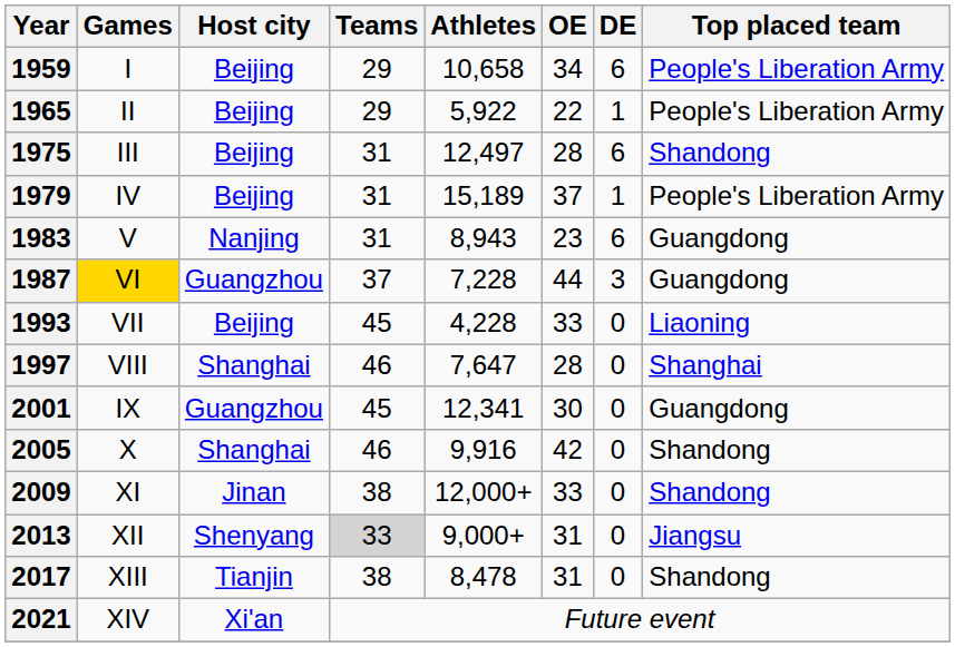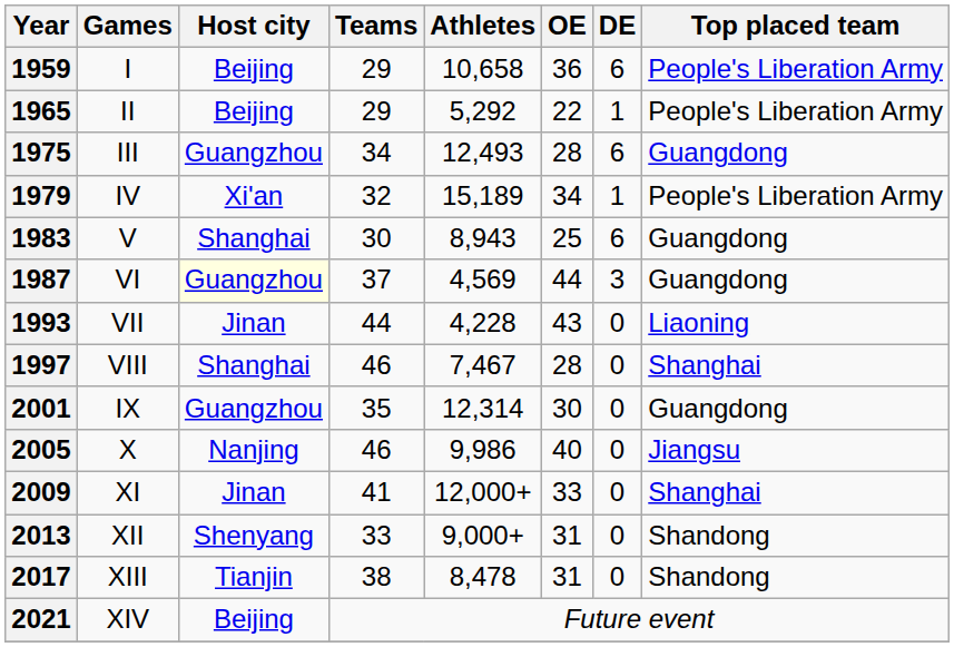1959 | OE: 34 -> 36
1965 | Athletes: 5,922 -> 5,292
1975 | Host city: Beijing -> Guangzhou
1975 | Teams: 31 -> 34
1975 | Athletes: 12,497 -> 12,493
1975 | Top placed team: Shandong -> Guangdong
1979 | Host city: Beijing -> Xi'an
1979 | Teams: 31 -> 32
1979 | OE: 37 -> 34
1983 | Host city: Nanjing -> Shanghai
1983 | Teams: 31 -> 30
1983 | OE: 23 -> 25
1987 | Games: gold background -> no background
1987 | Host city: no background -> lightyellow background
1987 | Athletes: 7,228 -> 4,569
1993 | Host city: Beijing -> Jinan
1993 | Teams: 45 -> 44
1993 | OE: 33 -> 43
1997 | Athletes: 7,647 -> 7,467
2001 | Teams: 45 -> 35
2001 | Athletes: 12,341 -> 12,314
2005 | Host city: Shanghai -> Nanjing
2005 | Athletes: 9,916 -> 9,986
2005 | OE: 42 -> 40
2005 | Top placed team: Shandong -> Jiangsu
2009 | Teams: 38 -> 41
2009 | Top placed team: Shandong -> Shanghai
2013 | Teams: lightgrey background -> no background
2013 | Top placed team: Jiangsu -> Shandong
2021 | Host city: Xi'an -> Beijing
